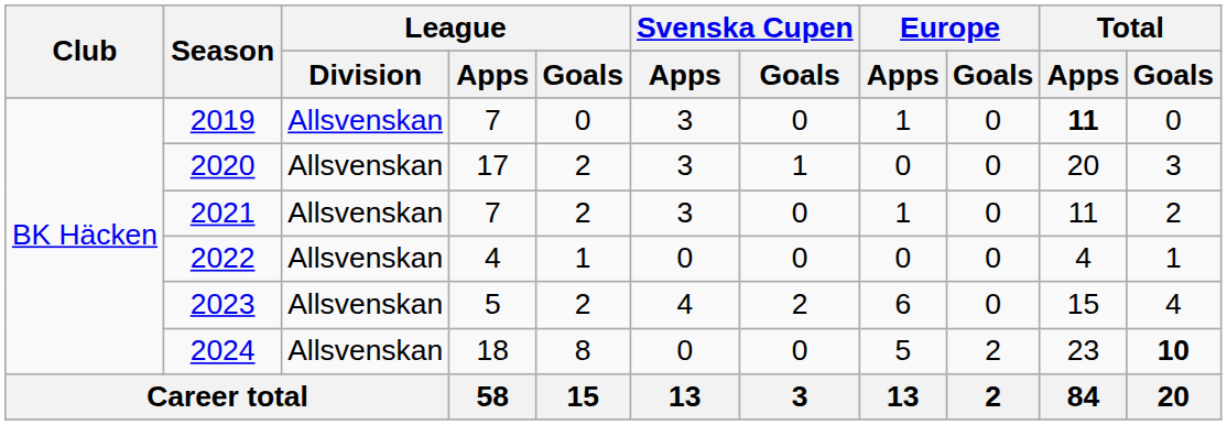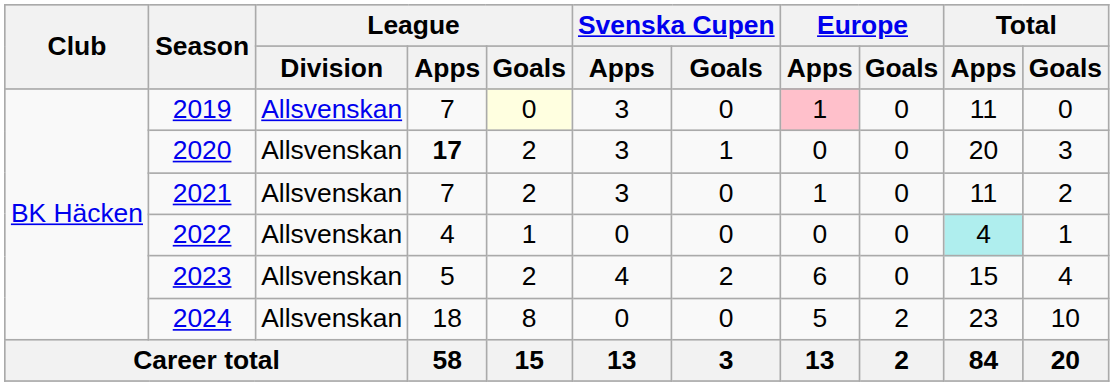2019 | League / Goals: no background -> lightyellow background
2019 | Europe / Apps: no background -> pink background
2019 | Total / Apps: bold -> normal
2020 | League / Apps: normal -> bold
2022 | Total / Apps: no background -> paleturquoise background
2024 | Total / Goals: bold -> normal
